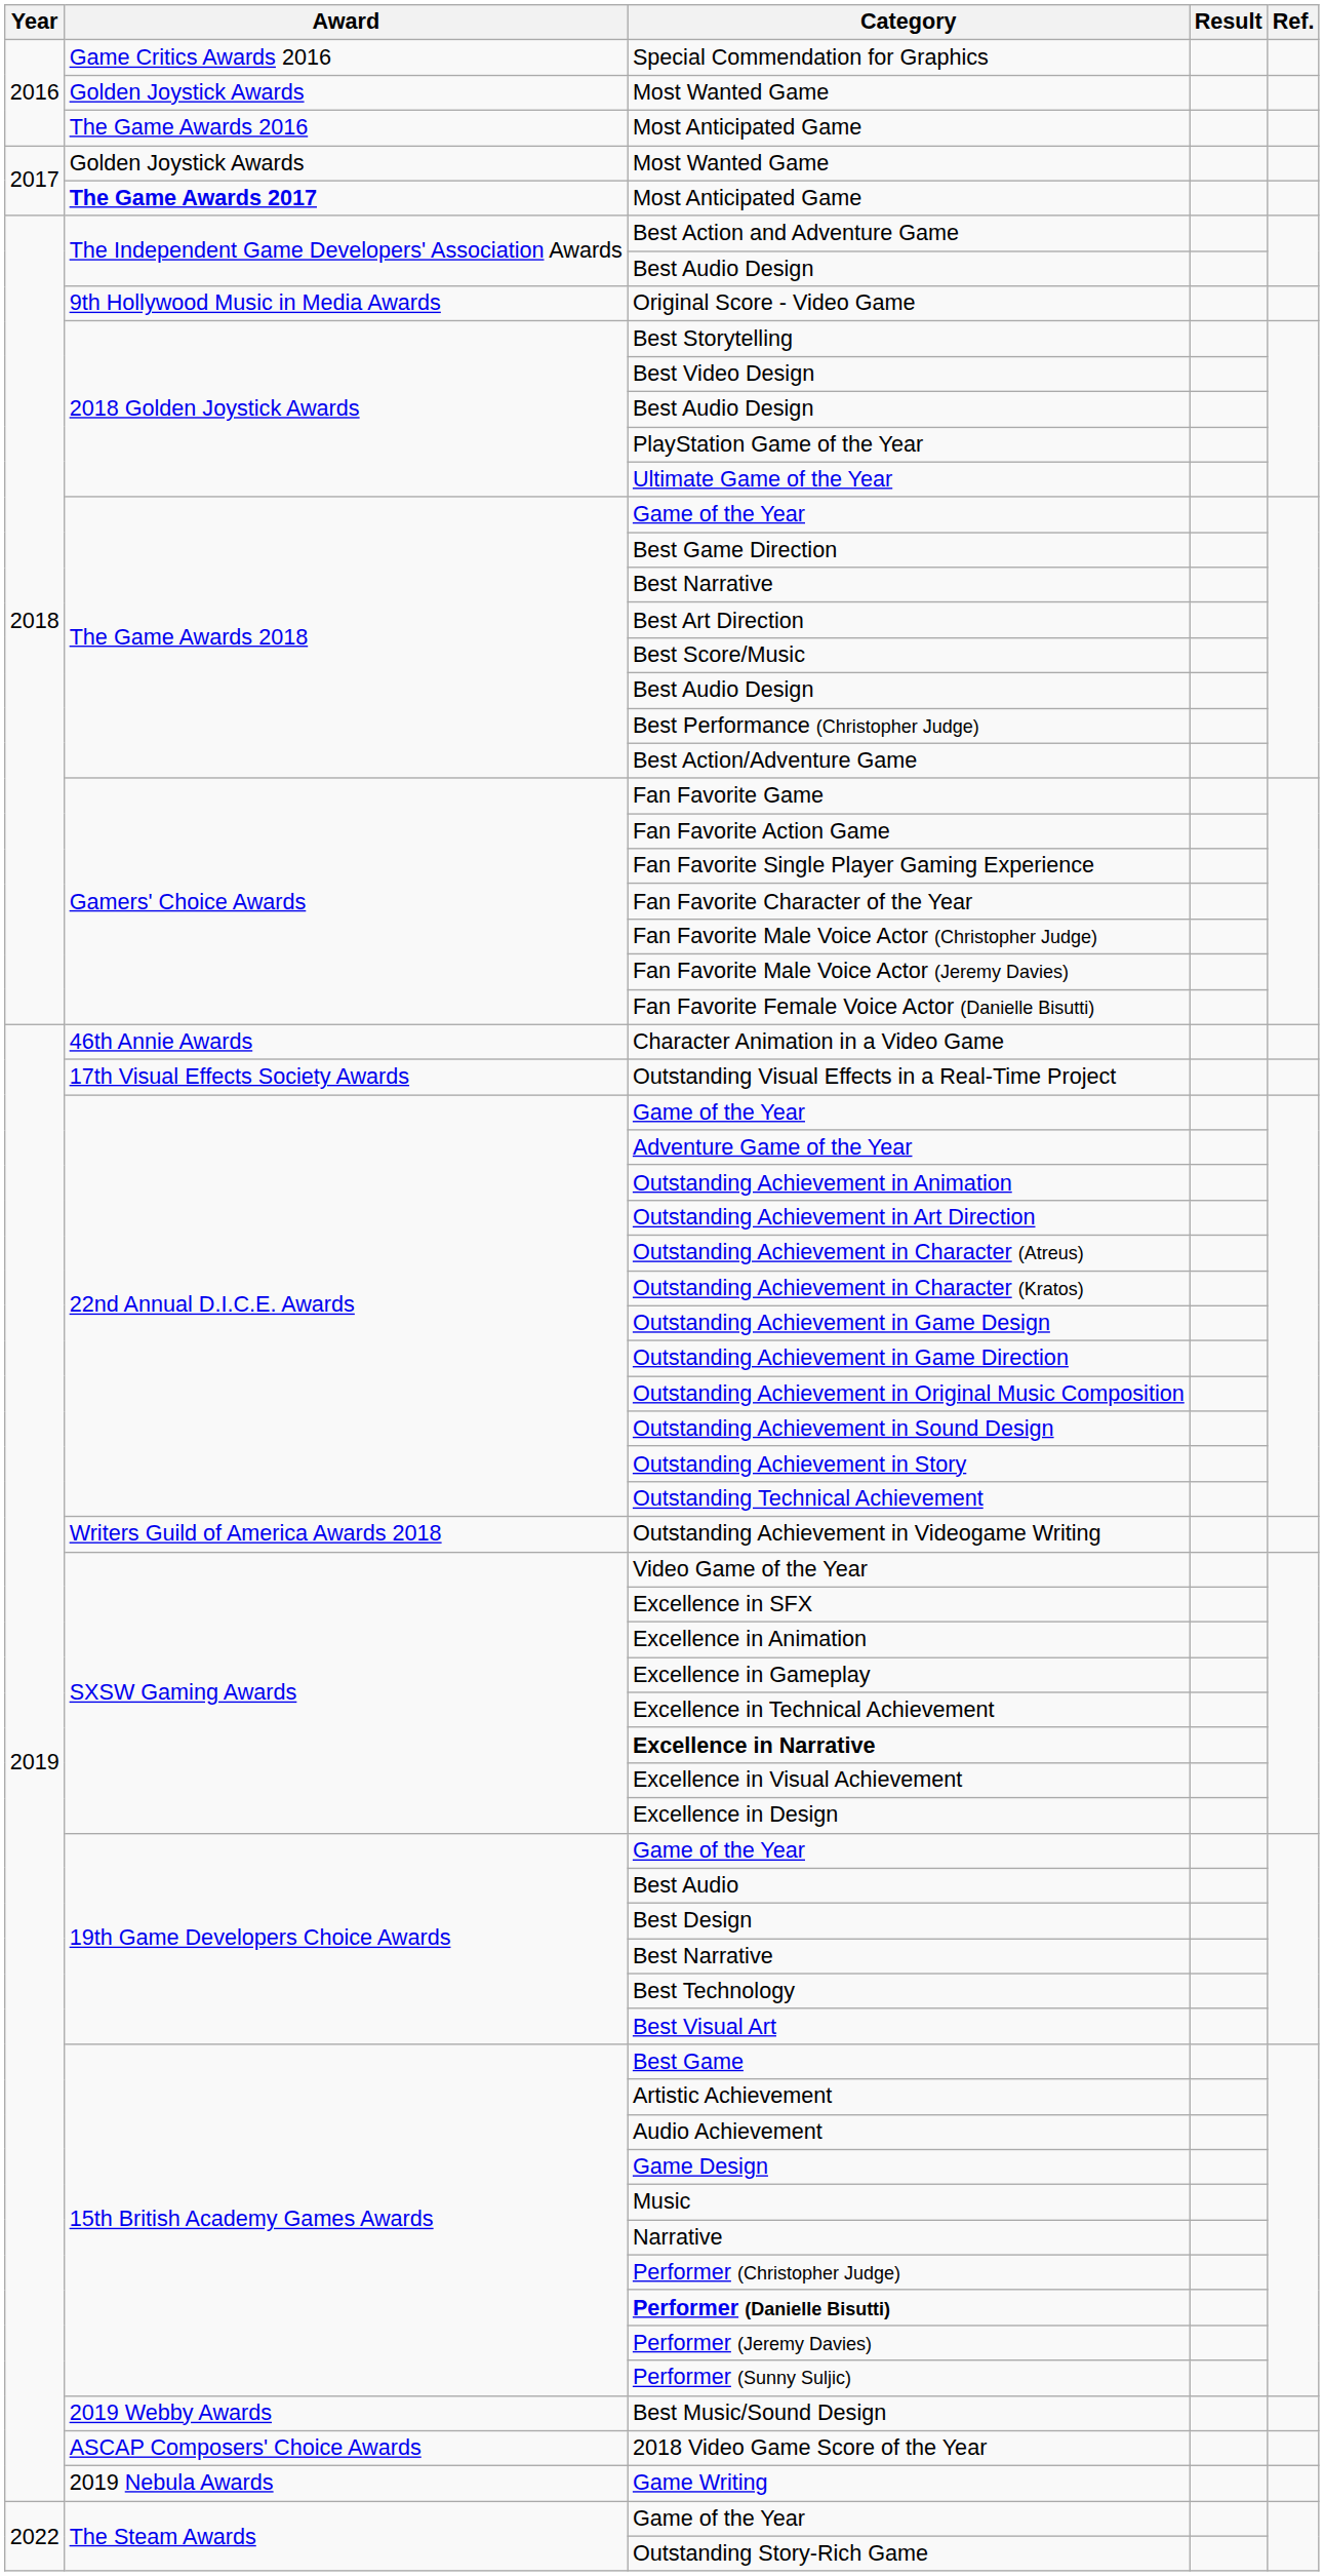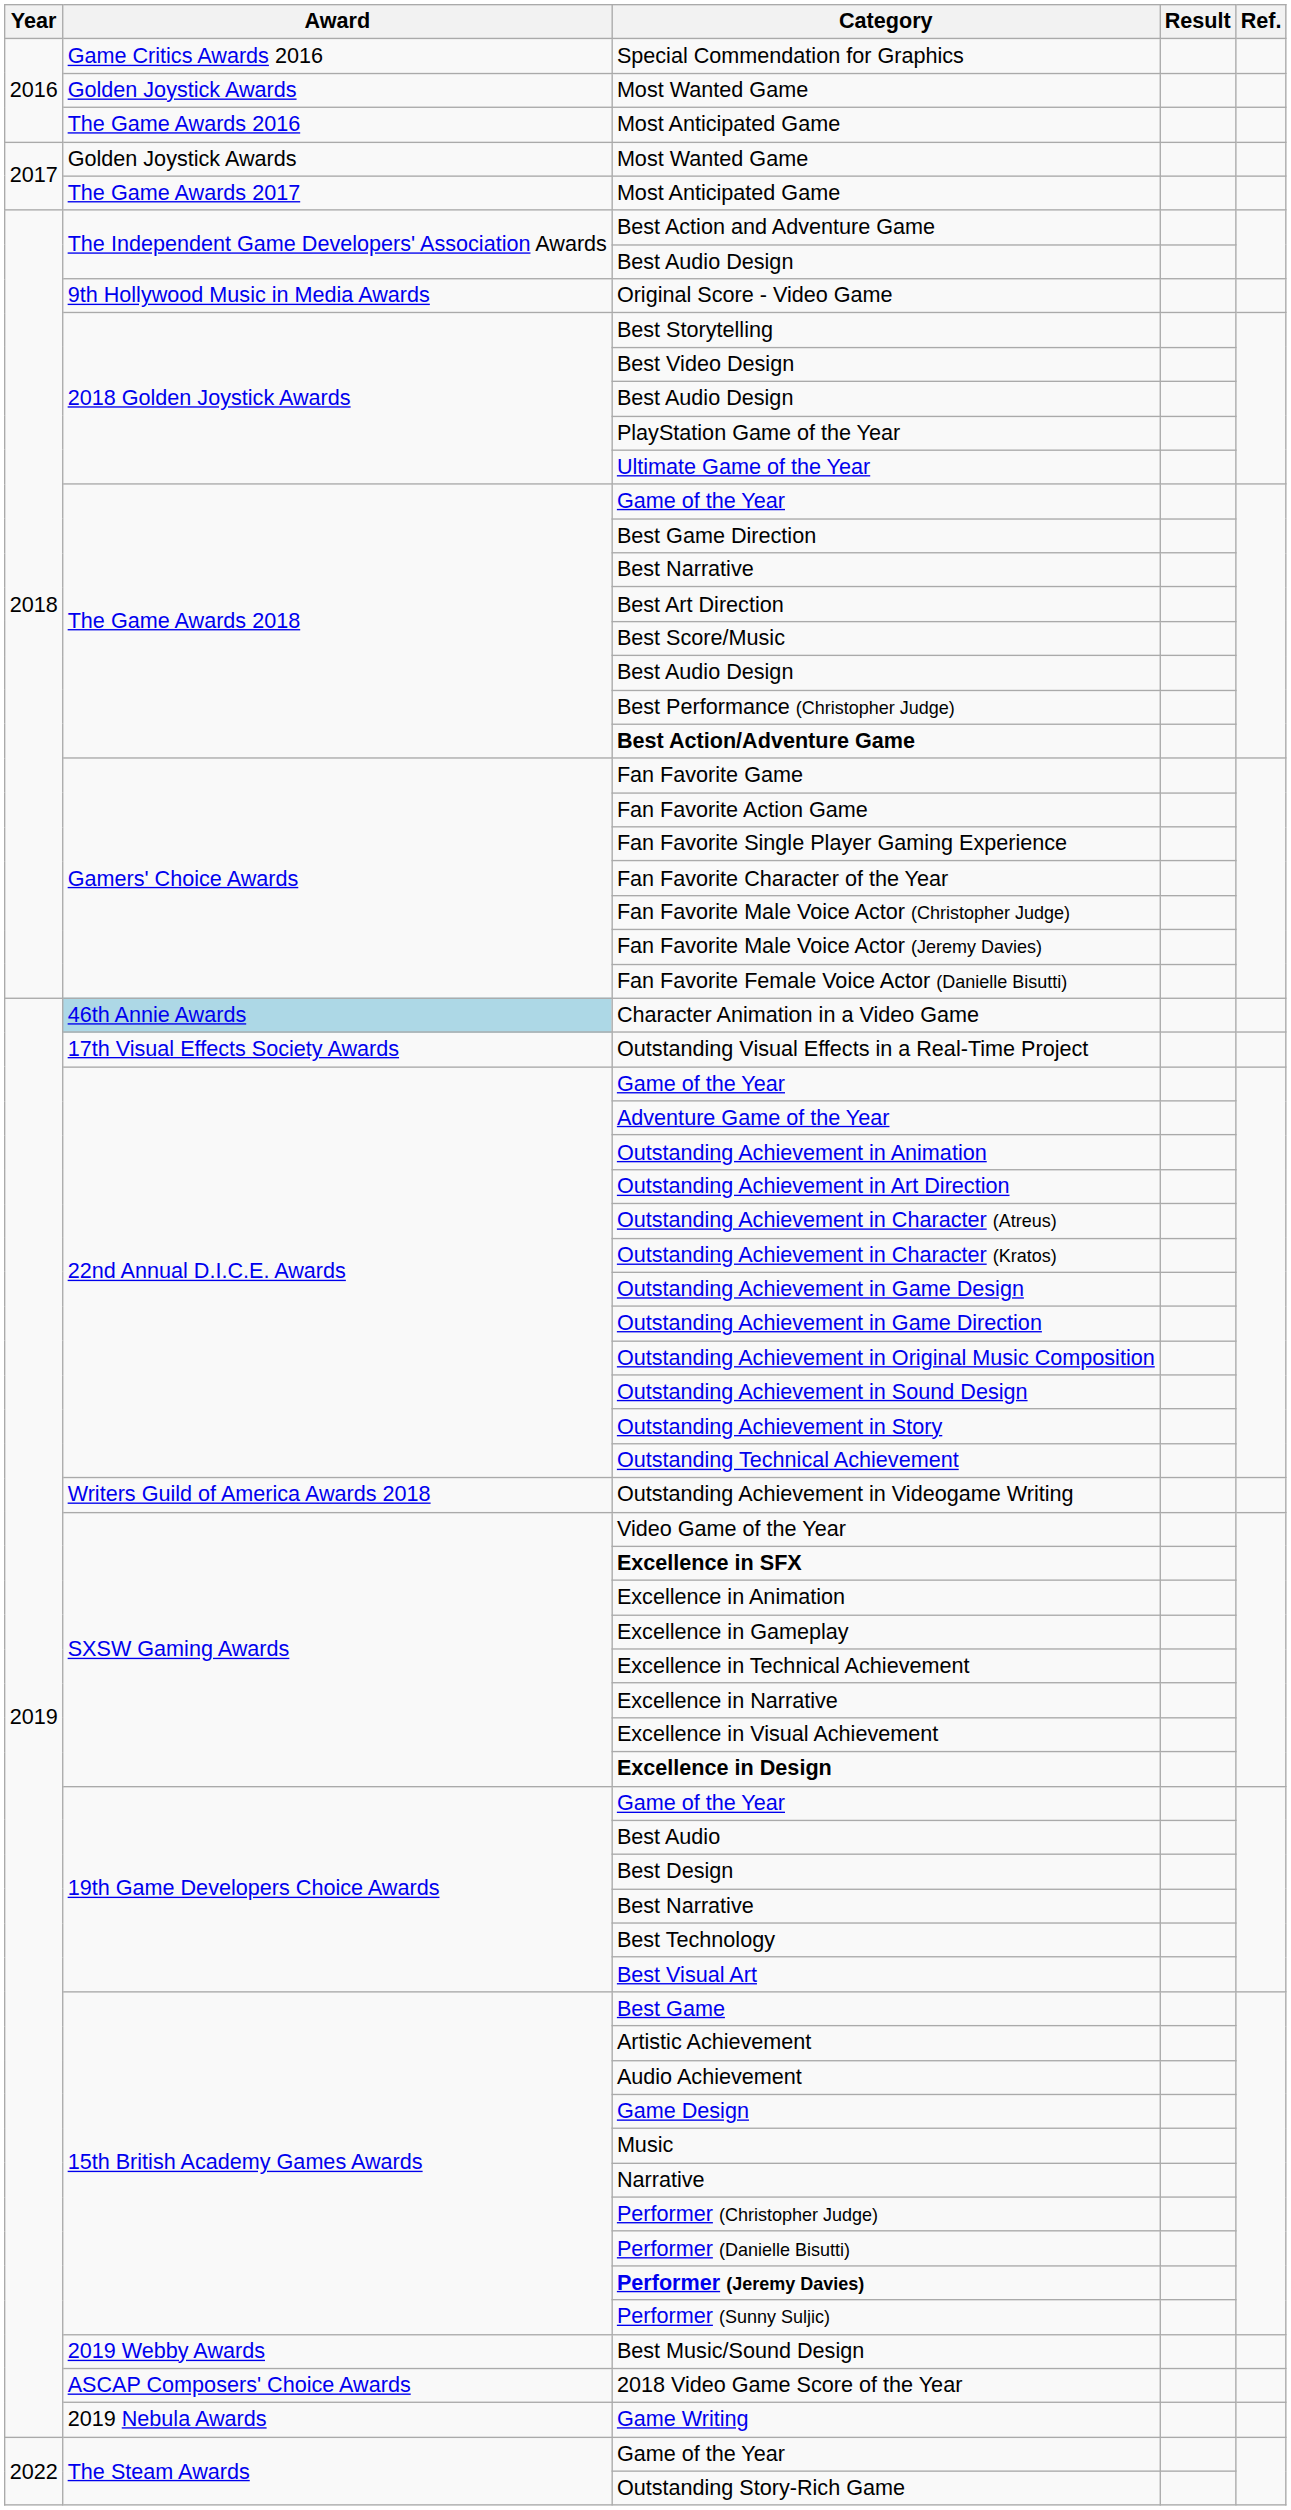The Game Awards 2017 / Most Anticipated Game | Award: bold -> normal
Best Action/Adventure Game | Category: normal -> bold
Character Animation in a Video Game | Award: no background -> lightblue background
Excellence in SFX | Category: normal -> bold
Excellence in Narrative | Category: bold -> normal
Excellence in Design | Category: normal -> bold
Performer (Danielle Bisutti) | Category: bold -> normal
Performer (Jeremy Davies) | Category: normal -> bold
